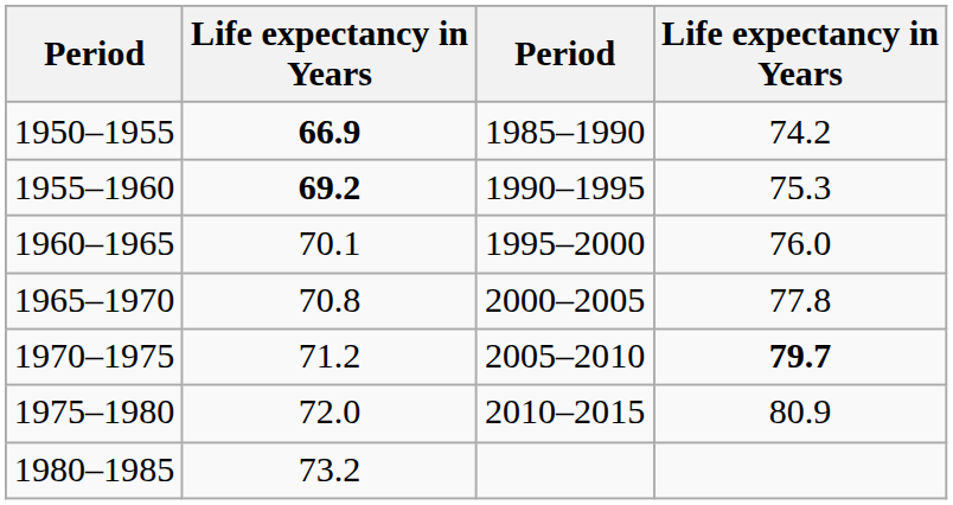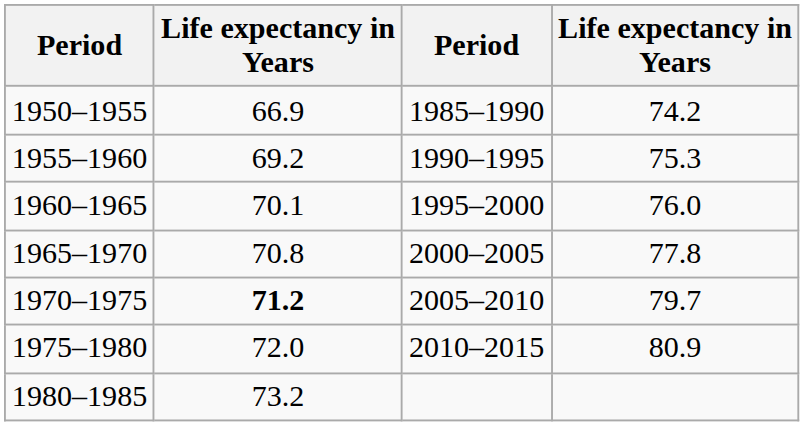1950–1955 | column 2: bold -> normal
1955–1960 | column 2: bold -> normal
1970–1975 | column 2: normal -> bold
1970–1975 | column 4: bold -> normal
